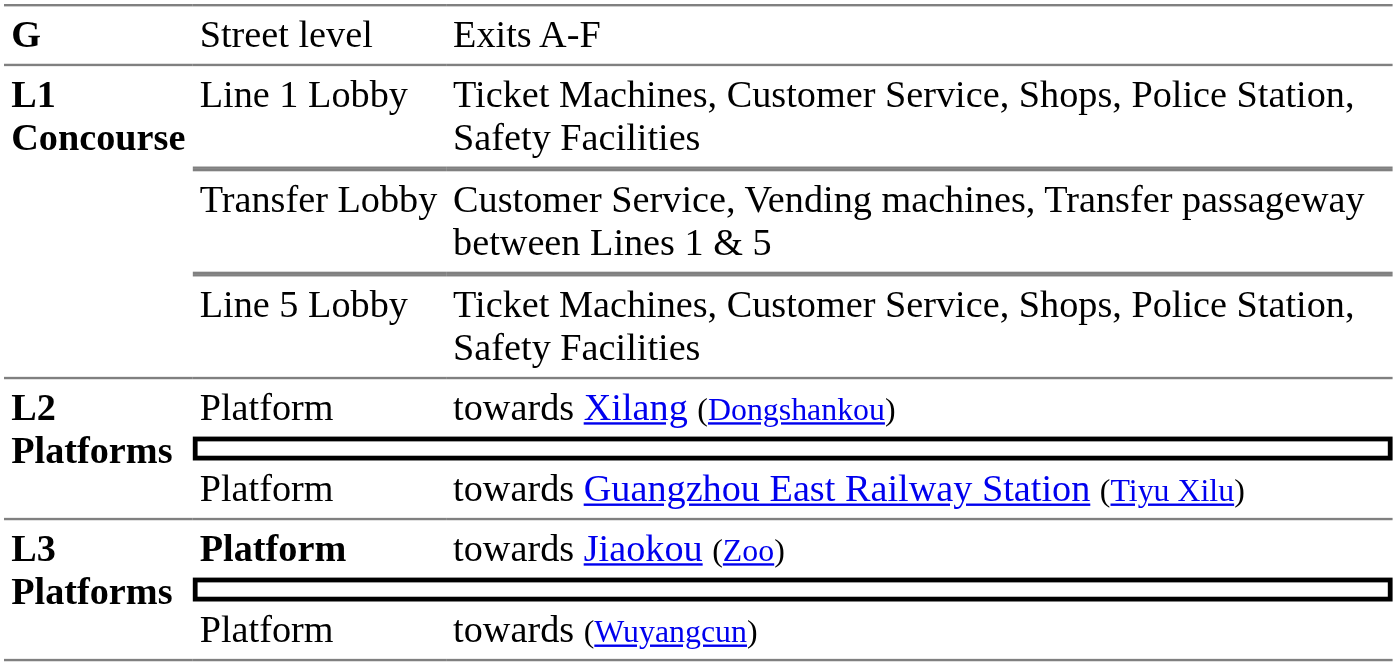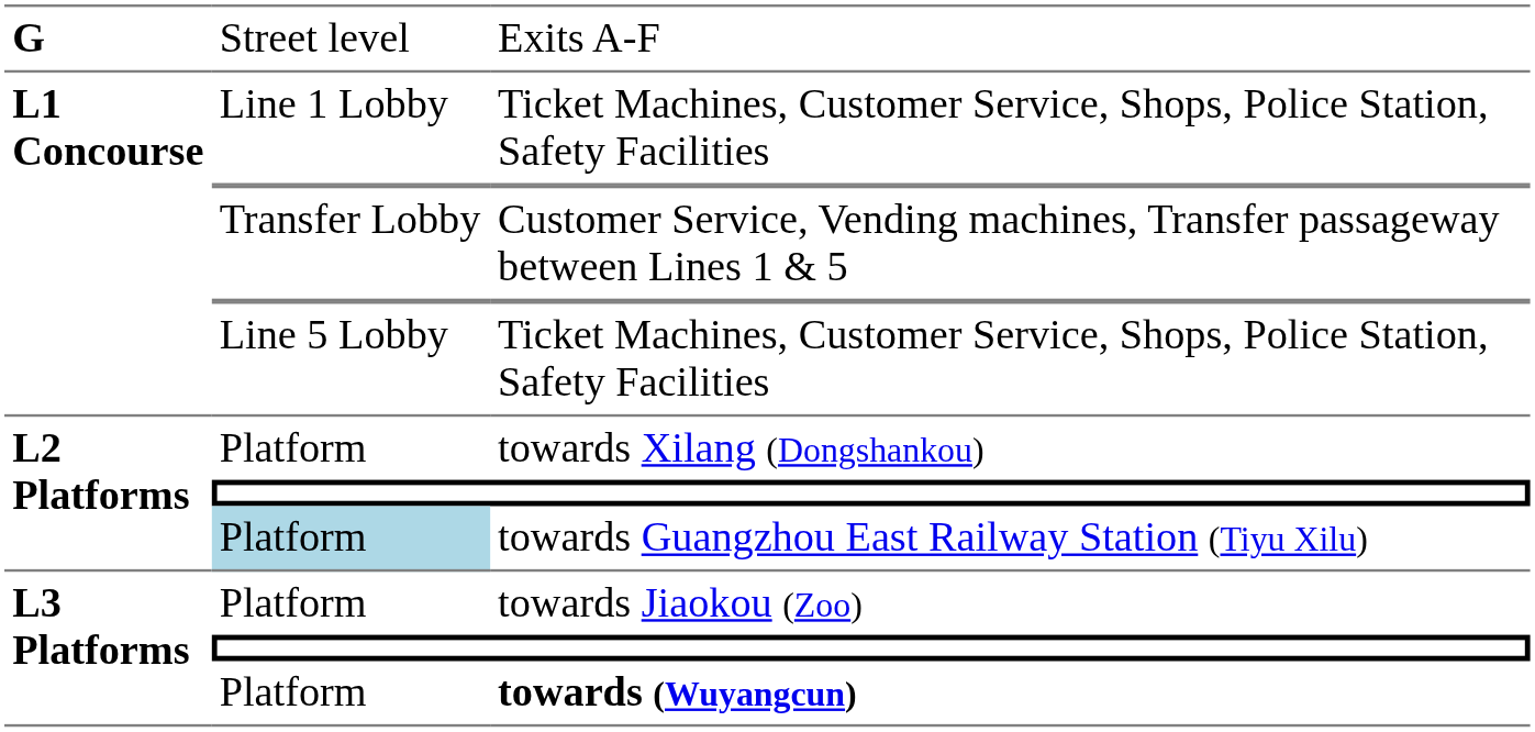towards Guangzhou East Railway Station (Tiyu Xilu) | column 2: no background -> lightblue background
towards Jiaokou (Zoo) | column 2: bold -> normal
towards (Wuyangcun) | column 3: normal -> bold
